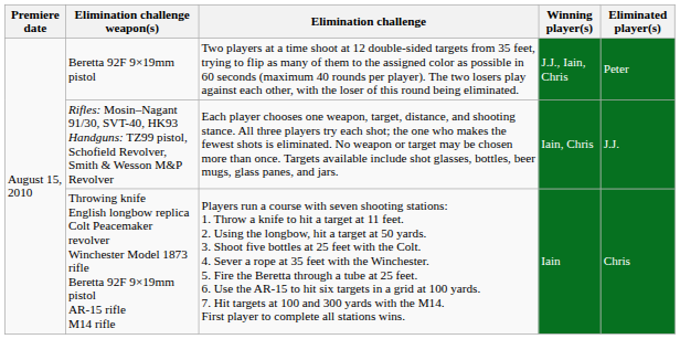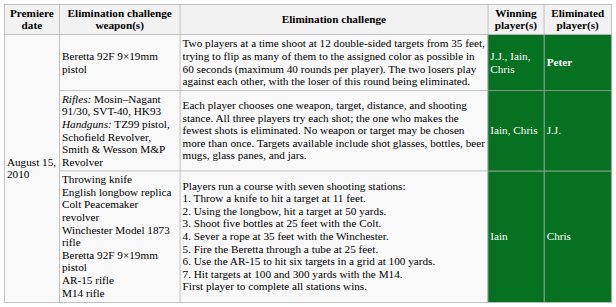Beretta 92F 9×19mm pistol | Eliminated player(s): normal -> bold
